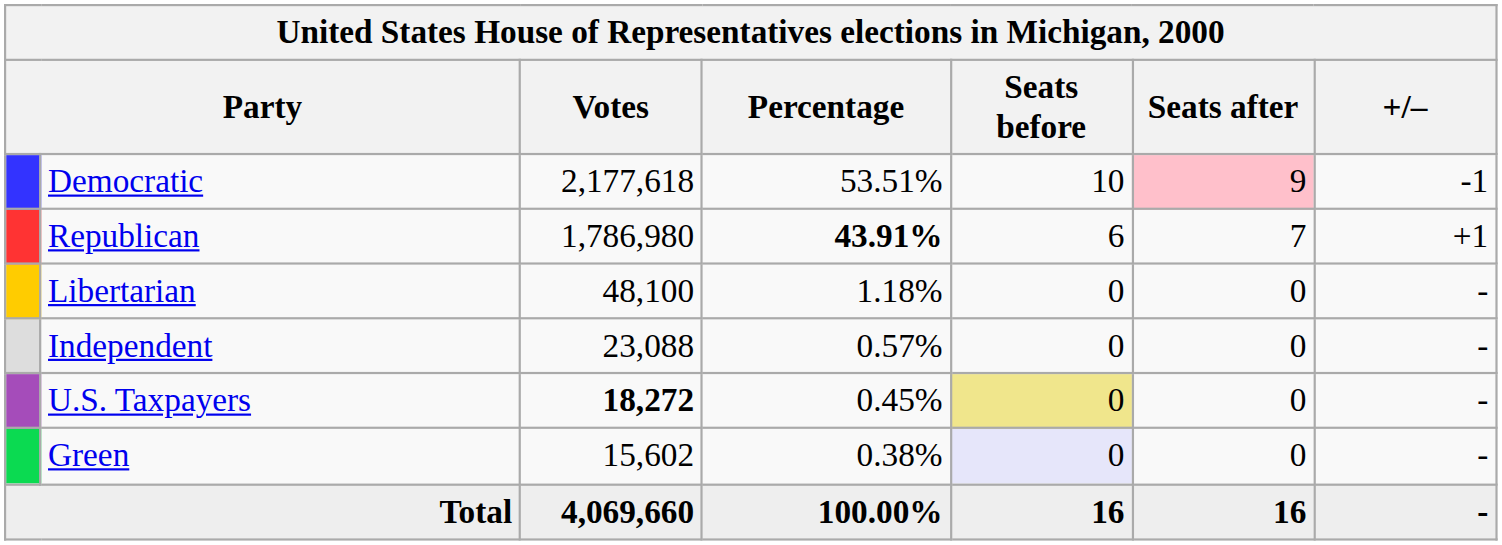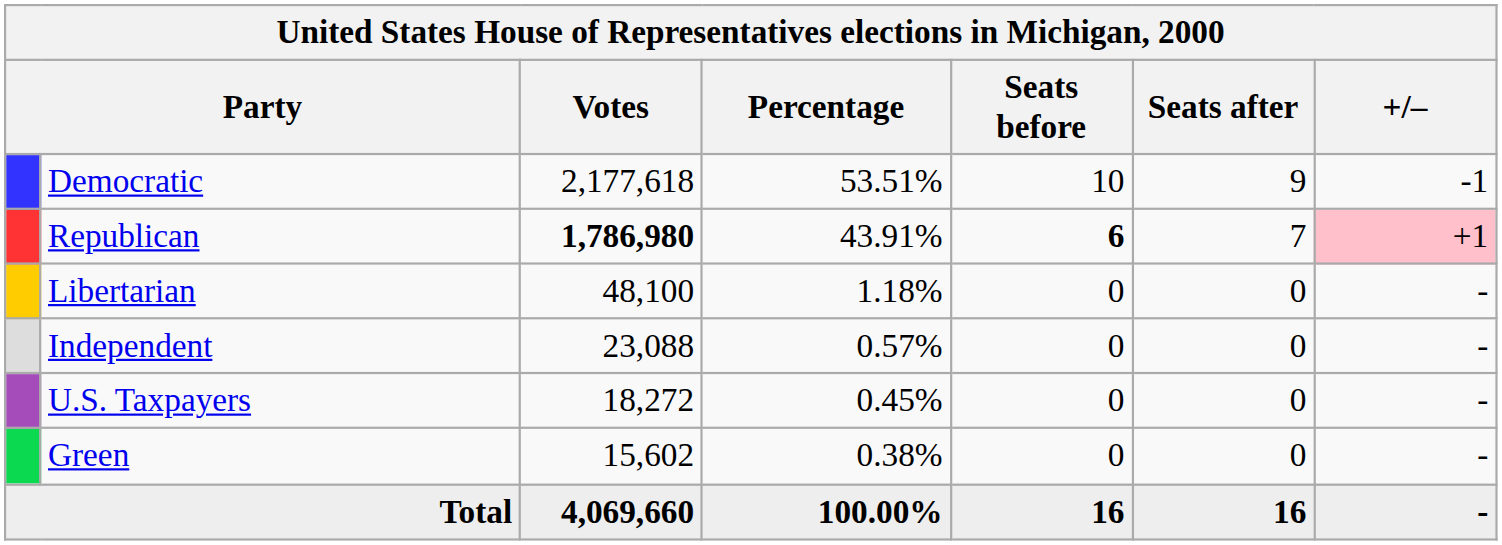Democratic | Seats after: pink background -> no background
Republican | Votes: normal -> bold
Republican | Percentage: bold -> normal
Republican | Seats before: normal -> bold
Republican | +/–: no background -> pink background
U.S. Taxpayers | Votes: bold -> normal
U.S. Taxpayers | Seats before: khaki background -> no background
Green | Seats before: lavender background -> no background
